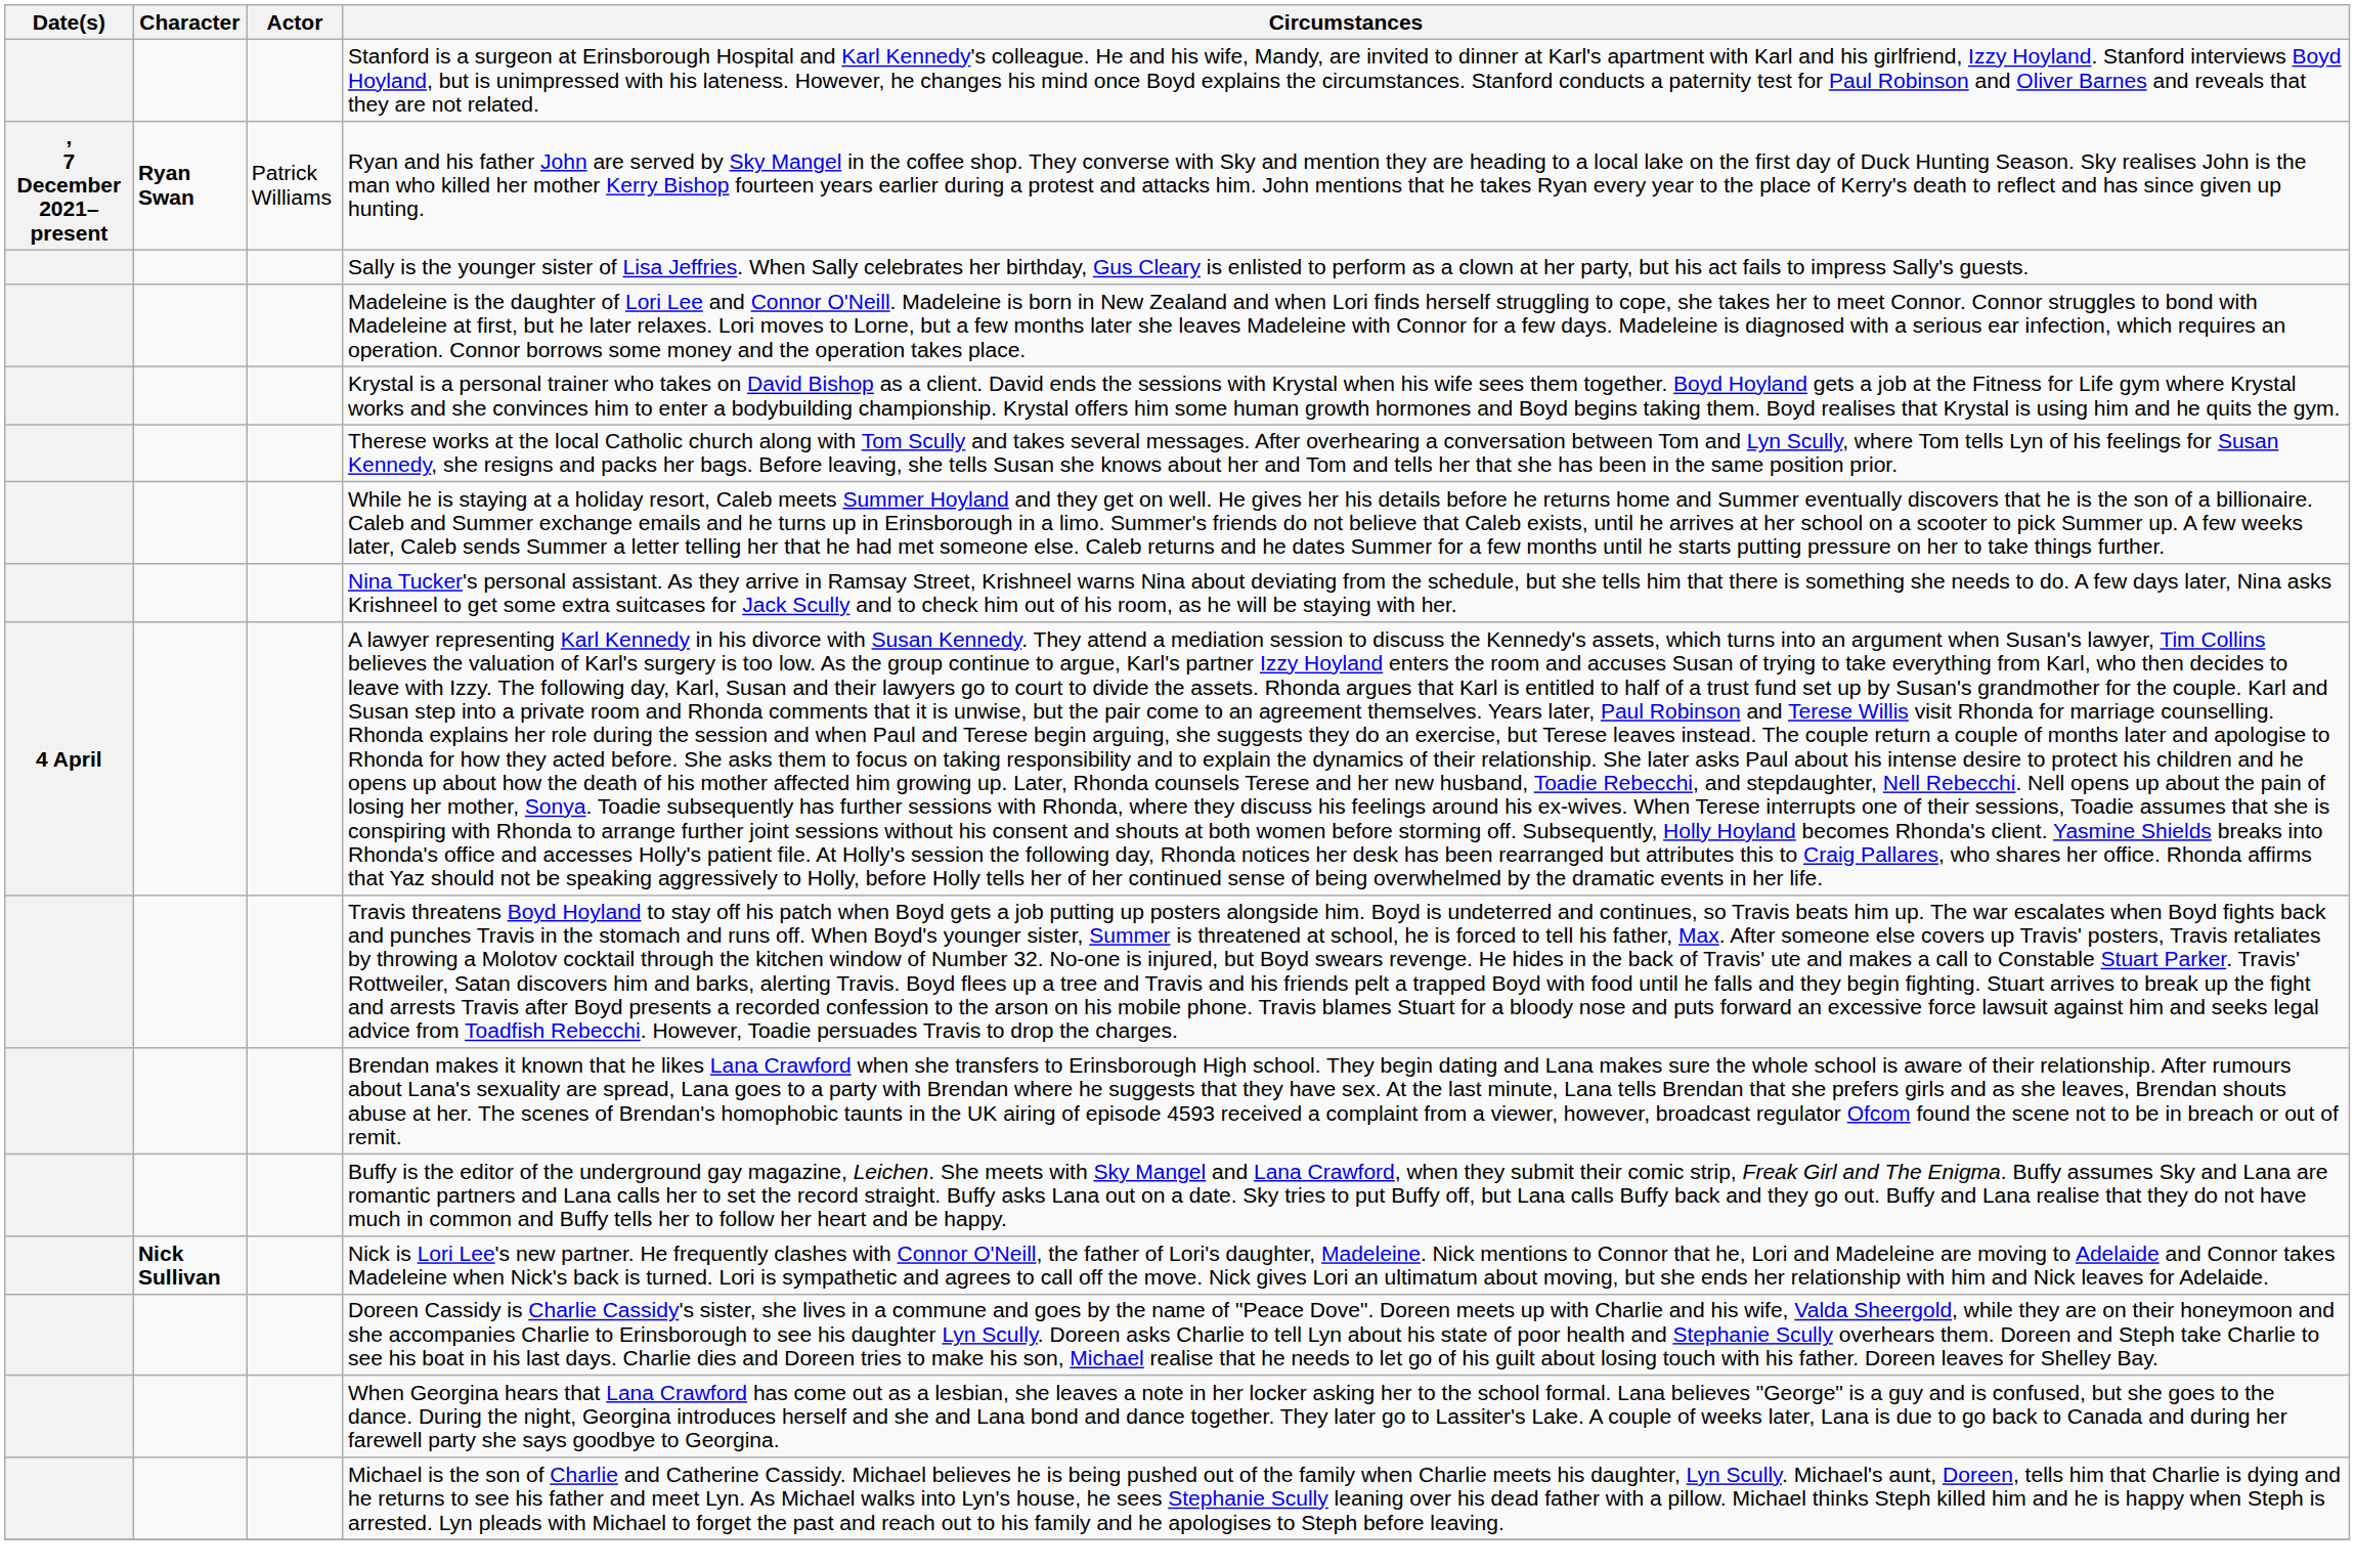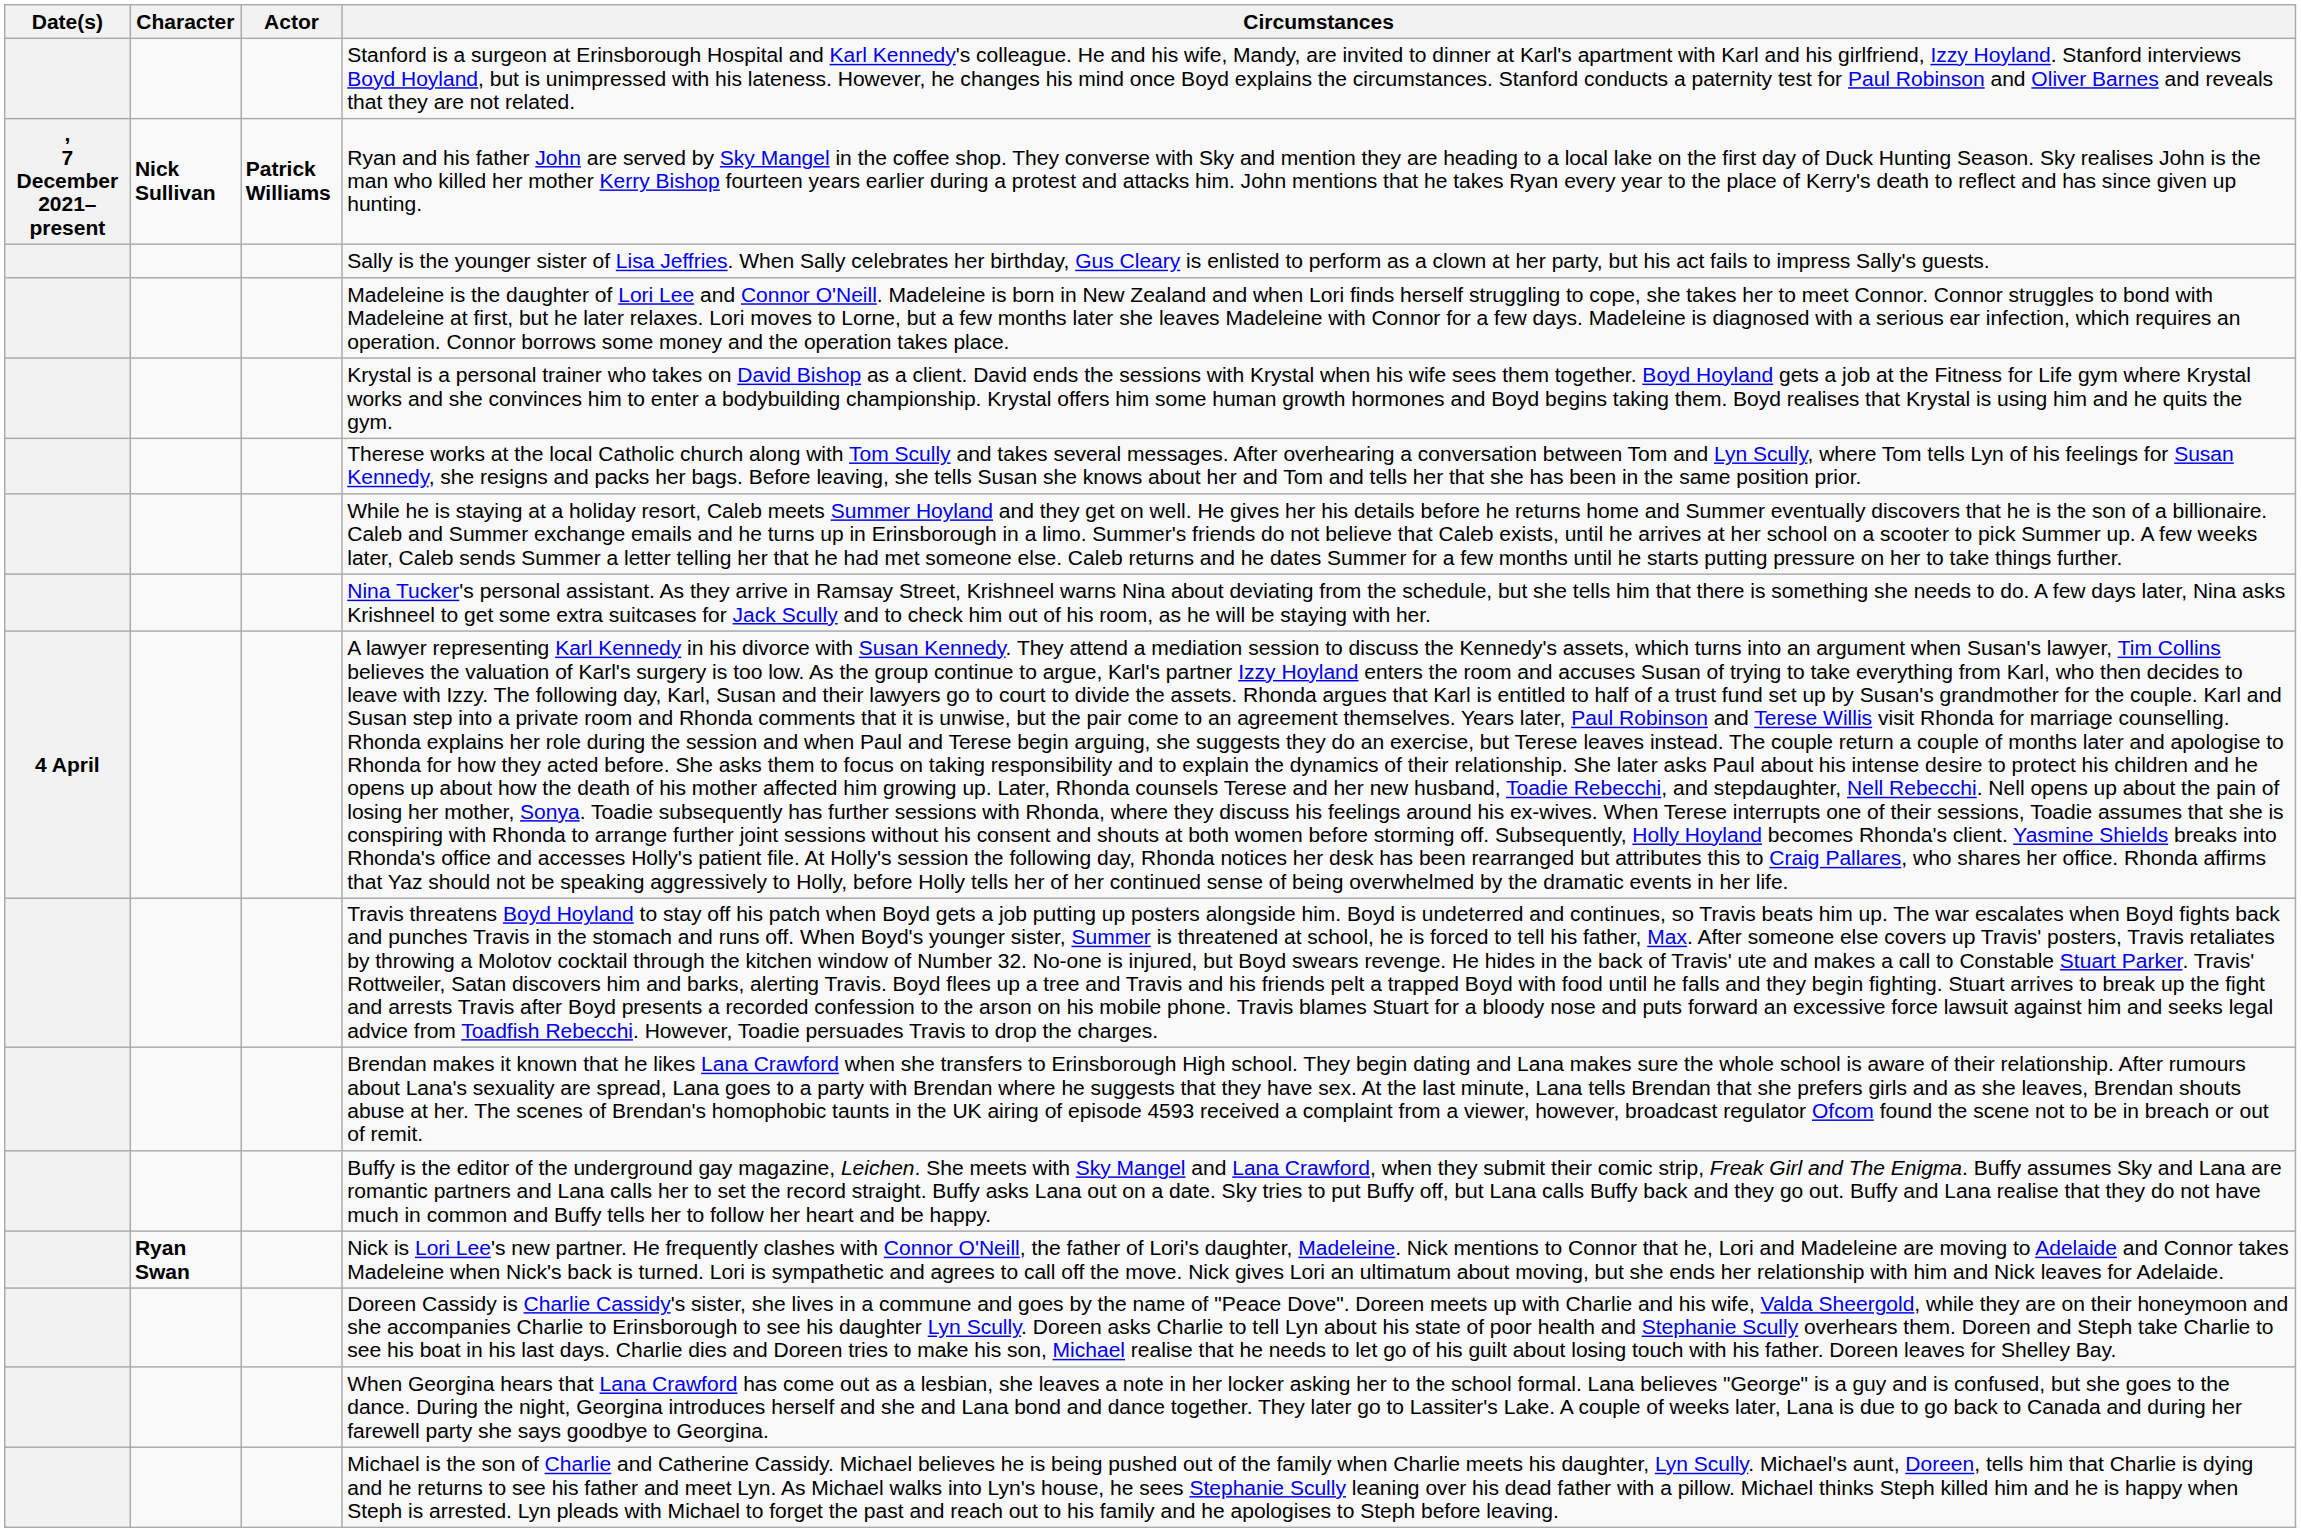row 3 | Character: Ryan Swan -> Nick Sullivan
row 3 | Actor: normal -> bold
row 14 | Character: Nick Sullivan -> Ryan Swan
